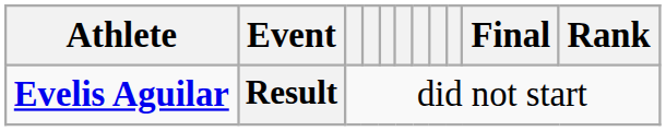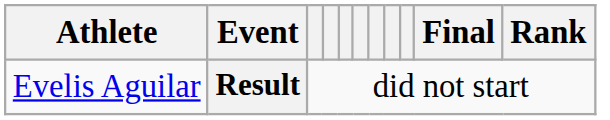Result | Athlete: bold -> normal
